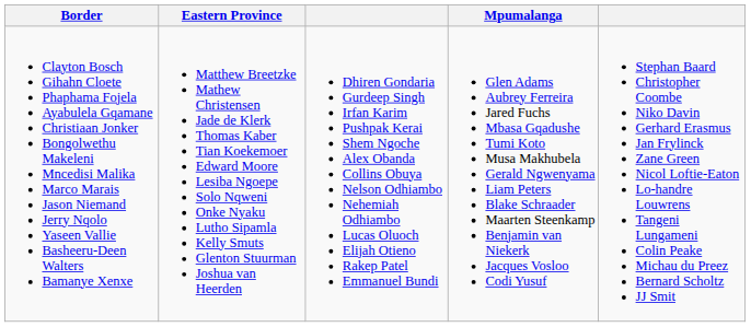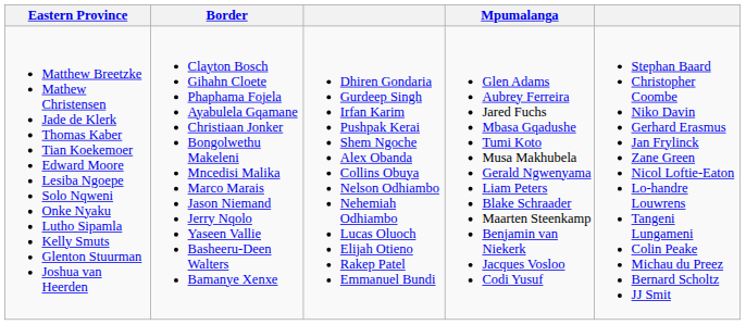columns swapped: Border <-> Eastern Province
